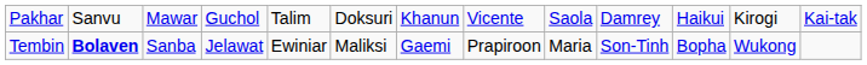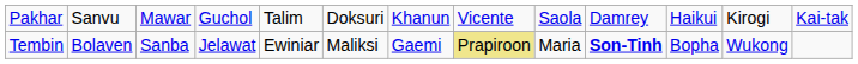Tembin | column 2: bold -> normal
Tembin | column 8: no background -> khaki background
Tembin | column 10: normal -> bold
